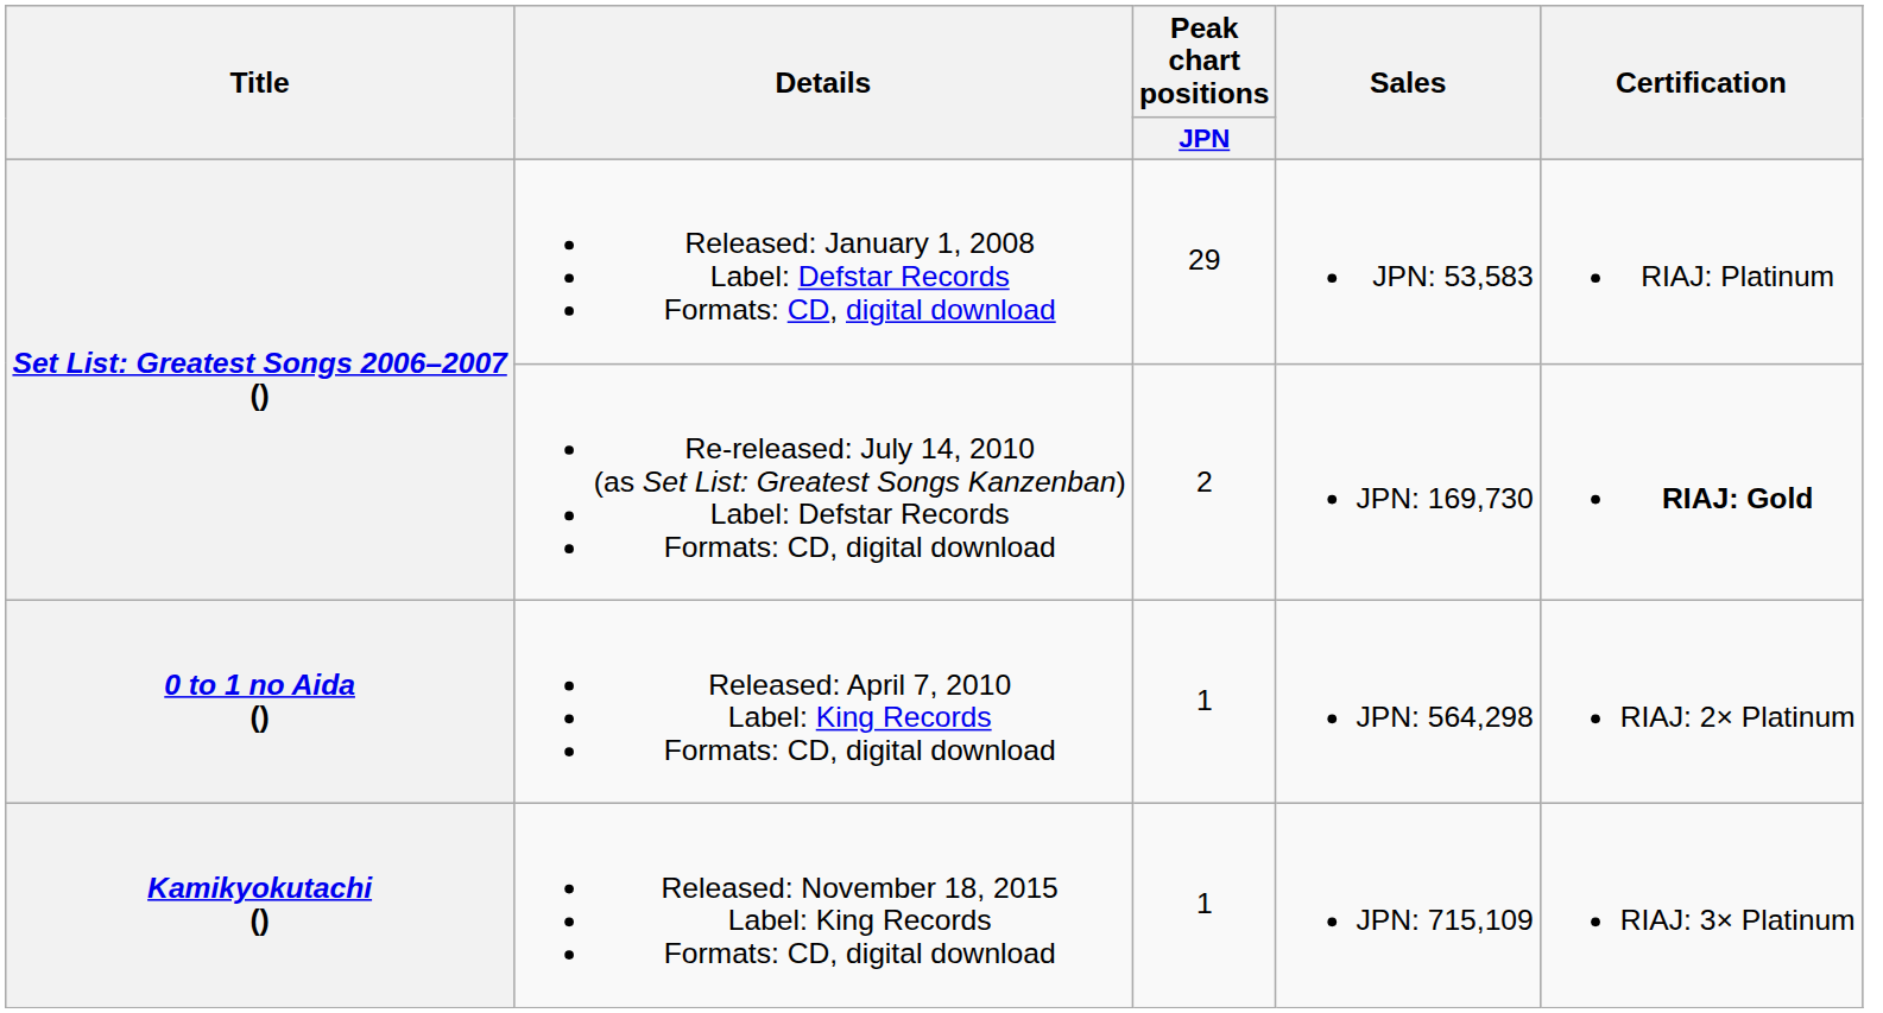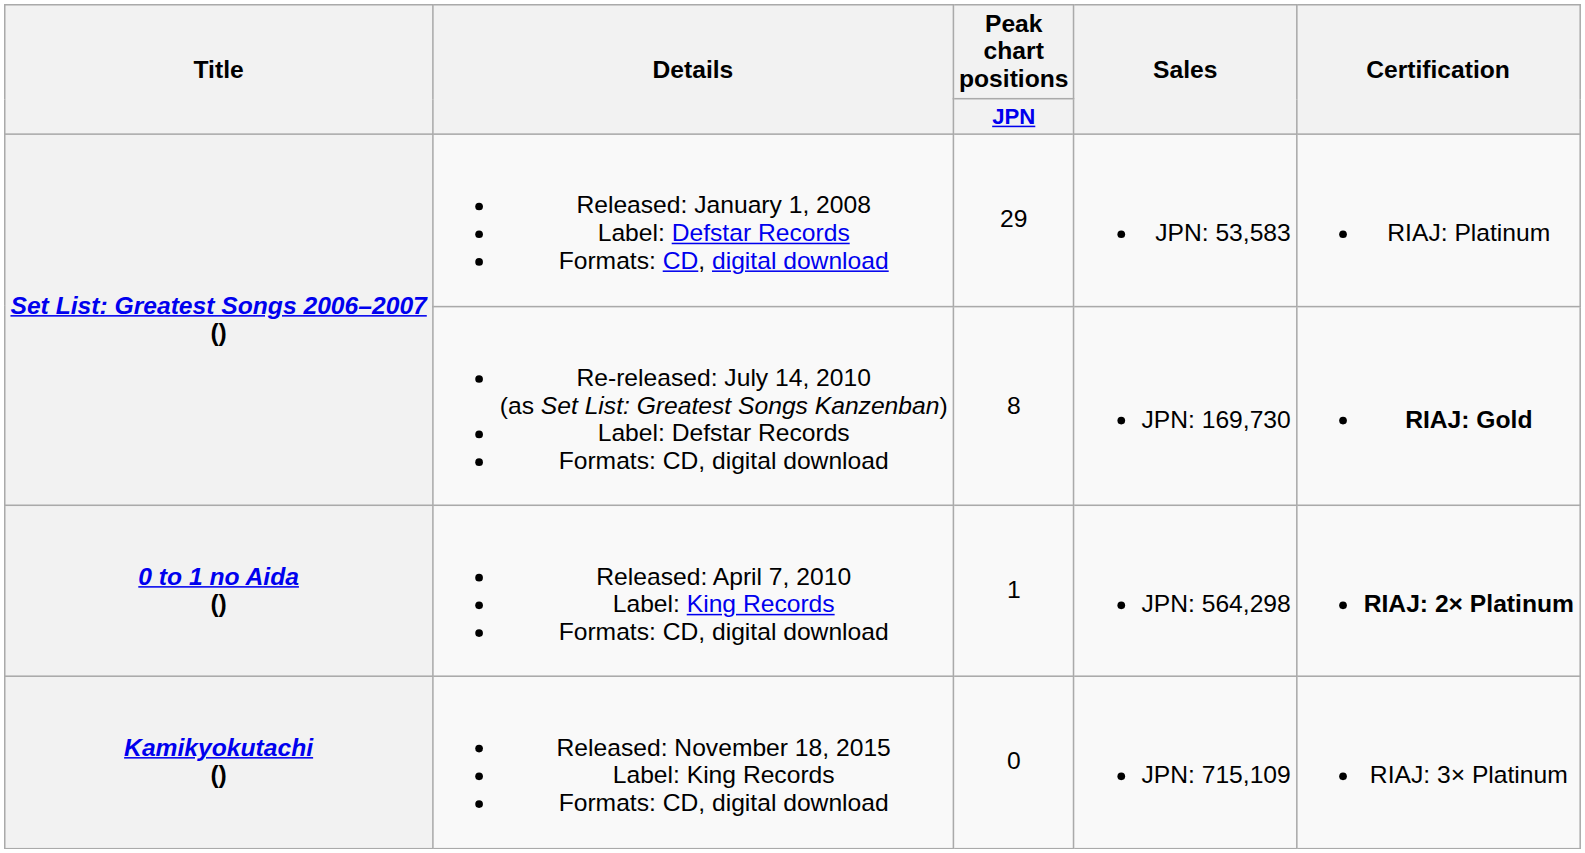row 4 | Peak chart positions / JPN: 2 -> 8
row 5 | Certification: normal -> bold
row 6 | Peak chart positions / JPN: 1 -> 0
